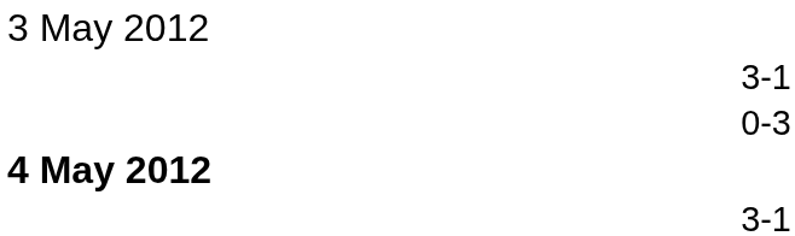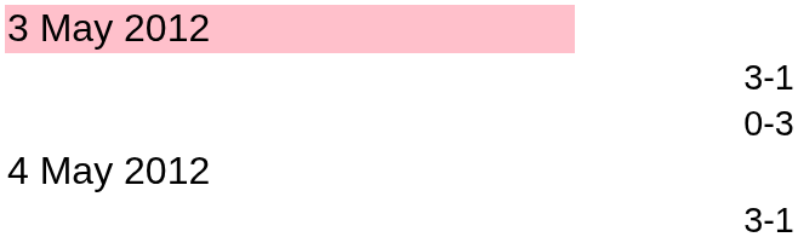3 May 2012 | column 1: no background -> pink background
4 May 2012 | column 1: bold -> normal
